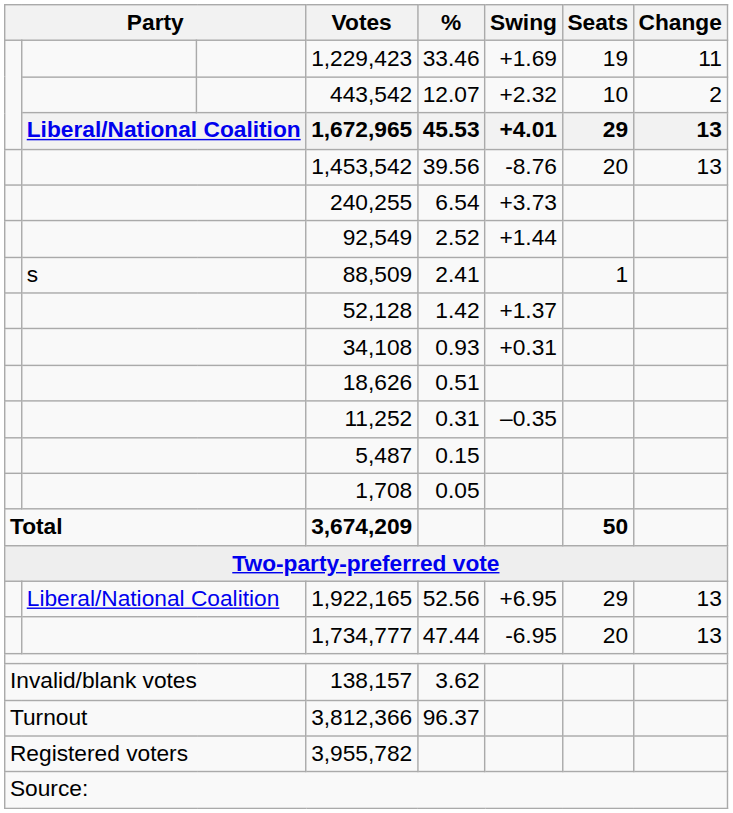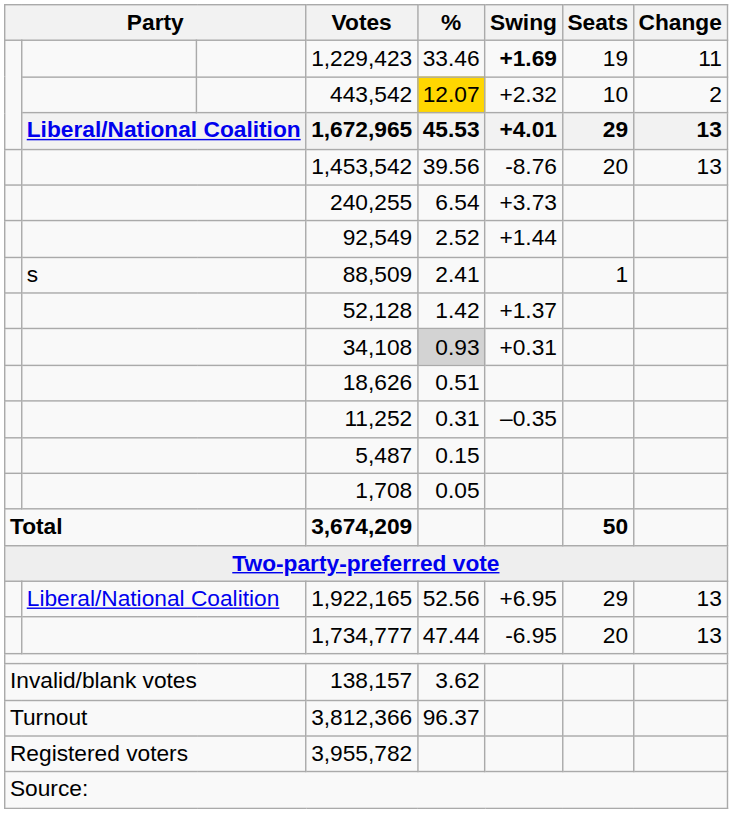1,229,423 | Swing: normal -> bold
443,542 | %: no background -> gold background
34,108 | %: no background -> lightgrey background
